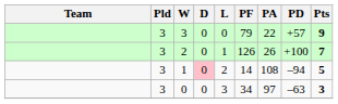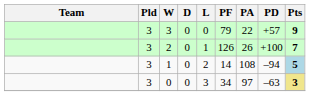row 4 | D: pink background -> no background
row 4 | Pts: no background -> lightblue background
row 5 | Pts: no background -> khaki background
